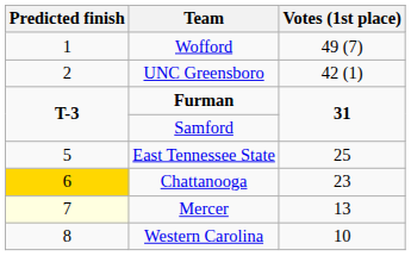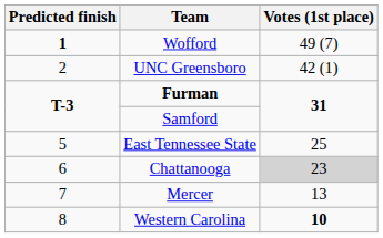Wofford | Predicted finish: normal -> bold
Chattanooga | Predicted finish: gold background -> no background
Chattanooga | Votes (1st place): no background -> lightgrey background
Mercer | Predicted finish: lightyellow background -> no background
Western Carolina | Votes (1st place): normal -> bold
